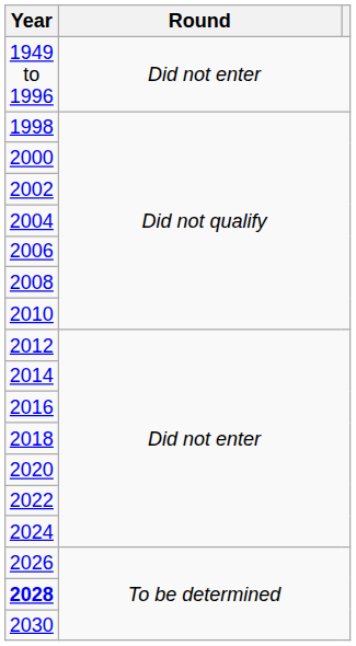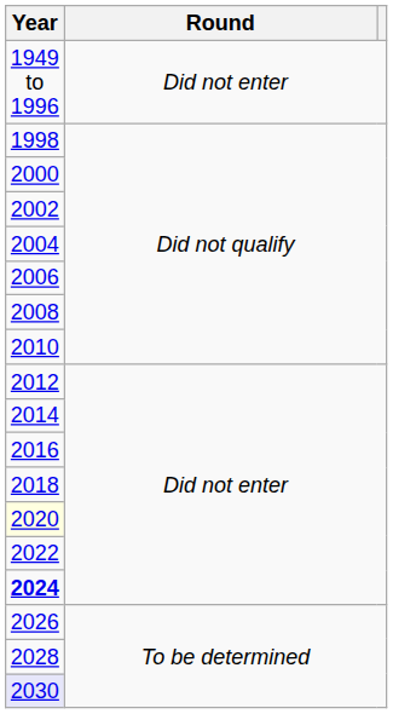2020 | Year: no background -> lightyellow background
2024 | Year: normal -> bold
2028 | Year: bold -> normal
2030 | Year: no background -> lavender background
